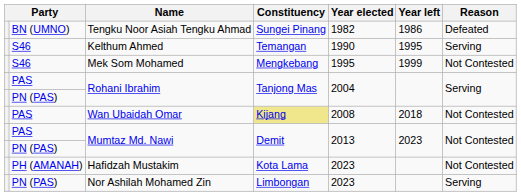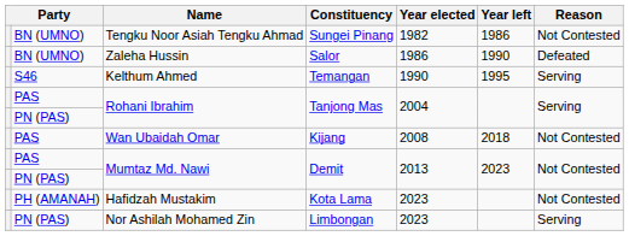Tengku Noor Asiah Tengku Ahmad | Reason: Defeated -> Not Contested
+ row: BN (UMNO) | Zaleha Hussin | Salor | 1986 | 1990 | Defeated
- row: S46 | Mek Som Mohamed | Mengkebang | 1995 | 1999 | Not Contested
Wan Ubaidah Omar | Constituency: khaki background -> no background
